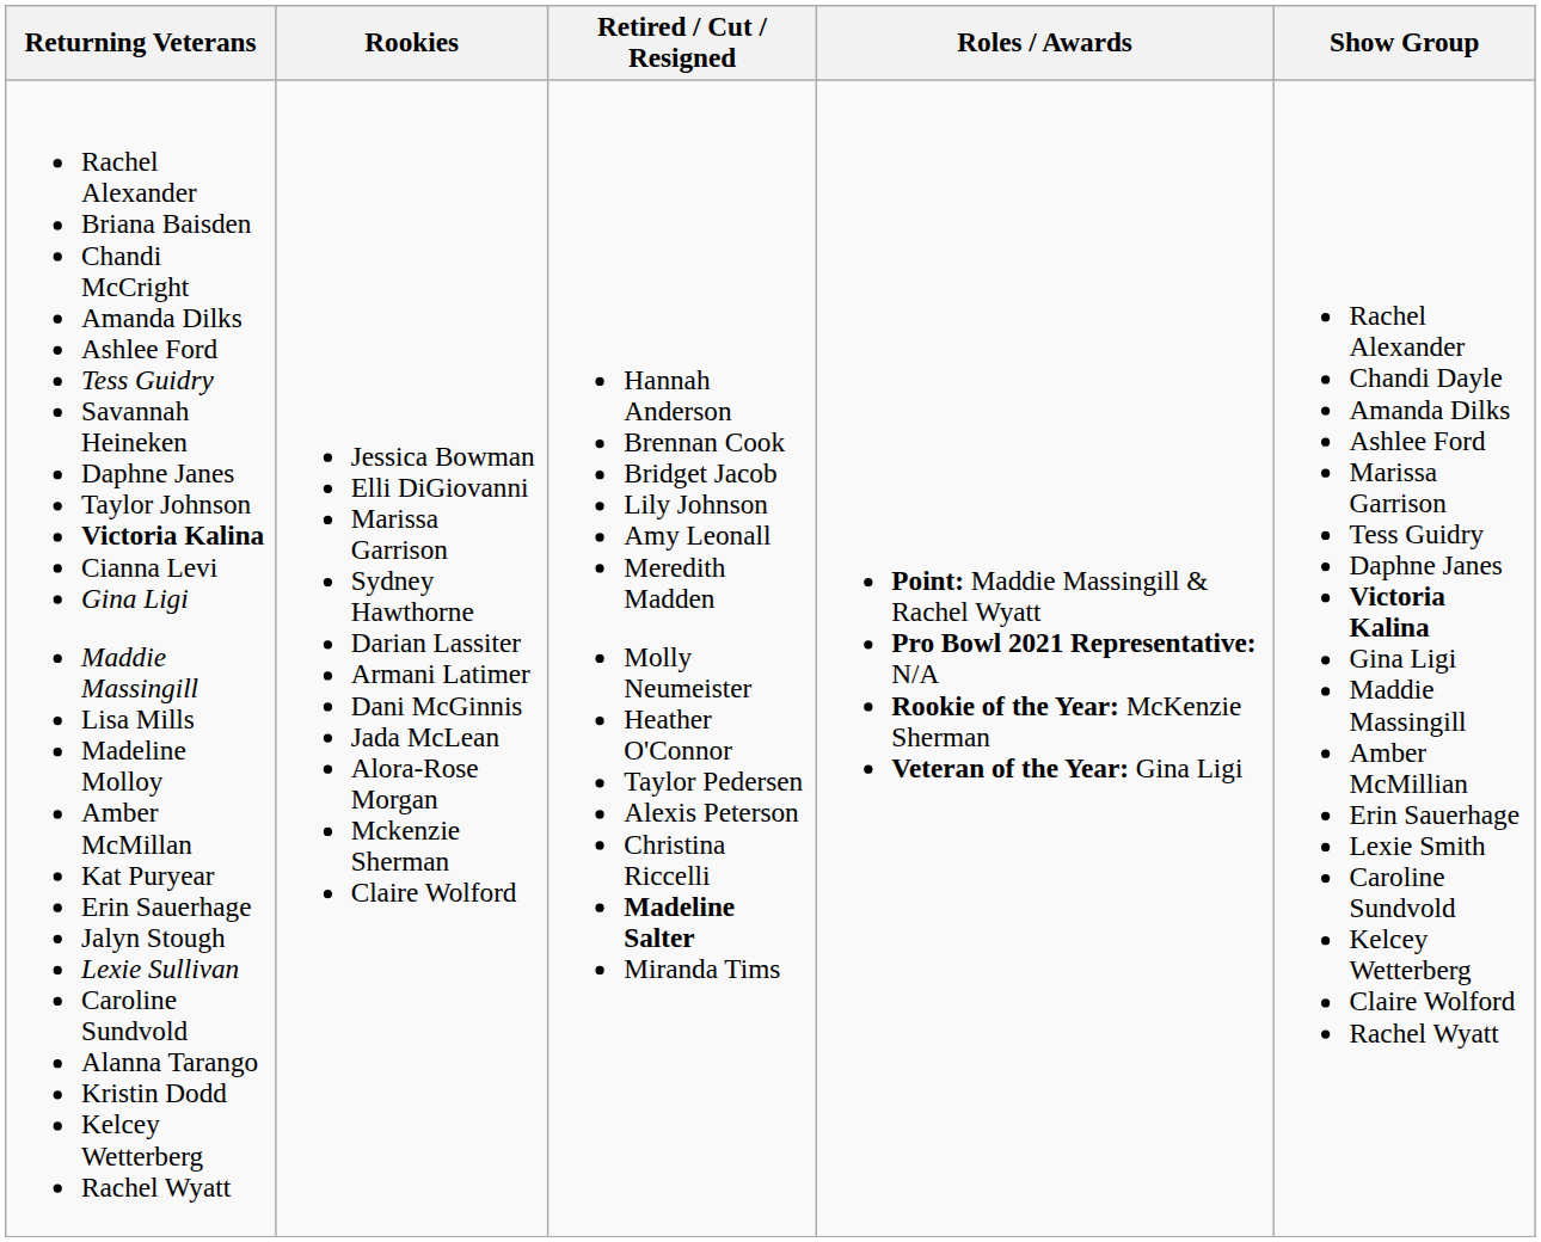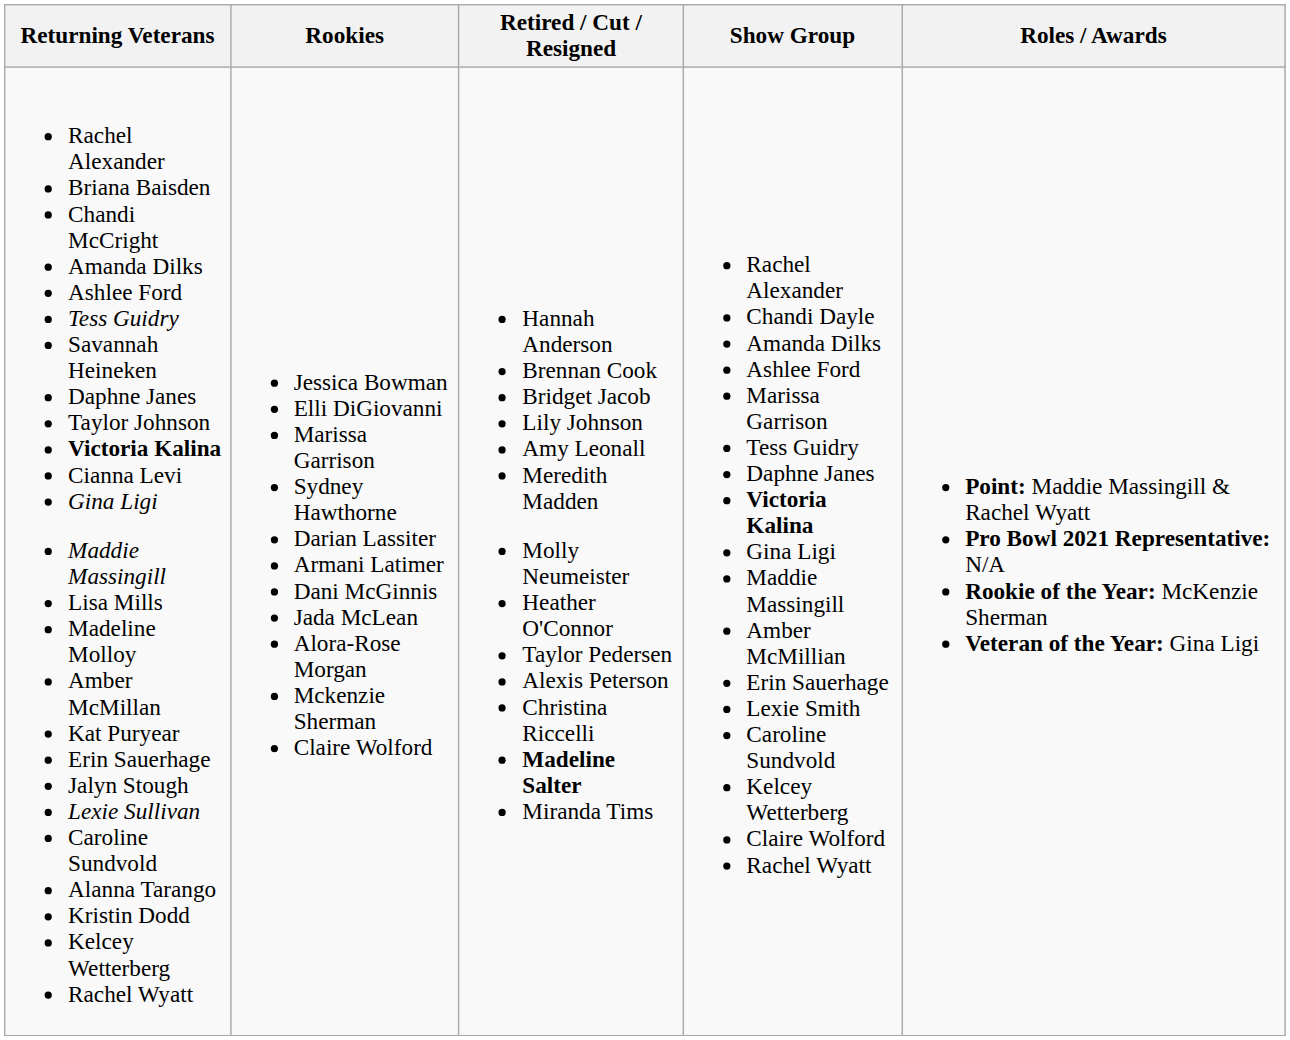columns swapped: Roles / Awards <-> Show Group
